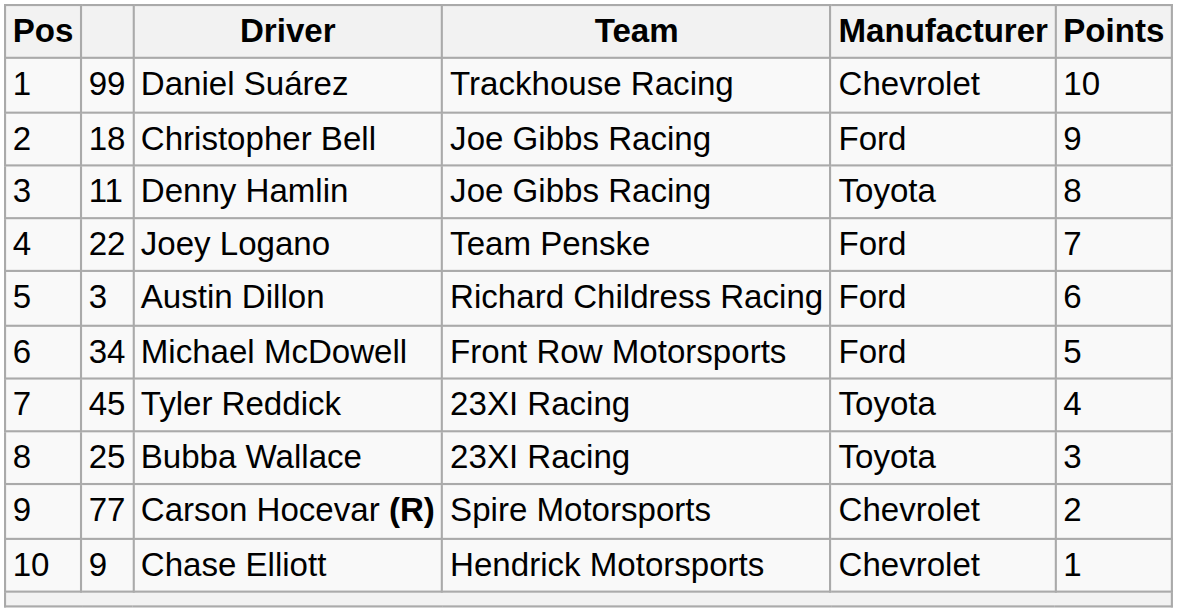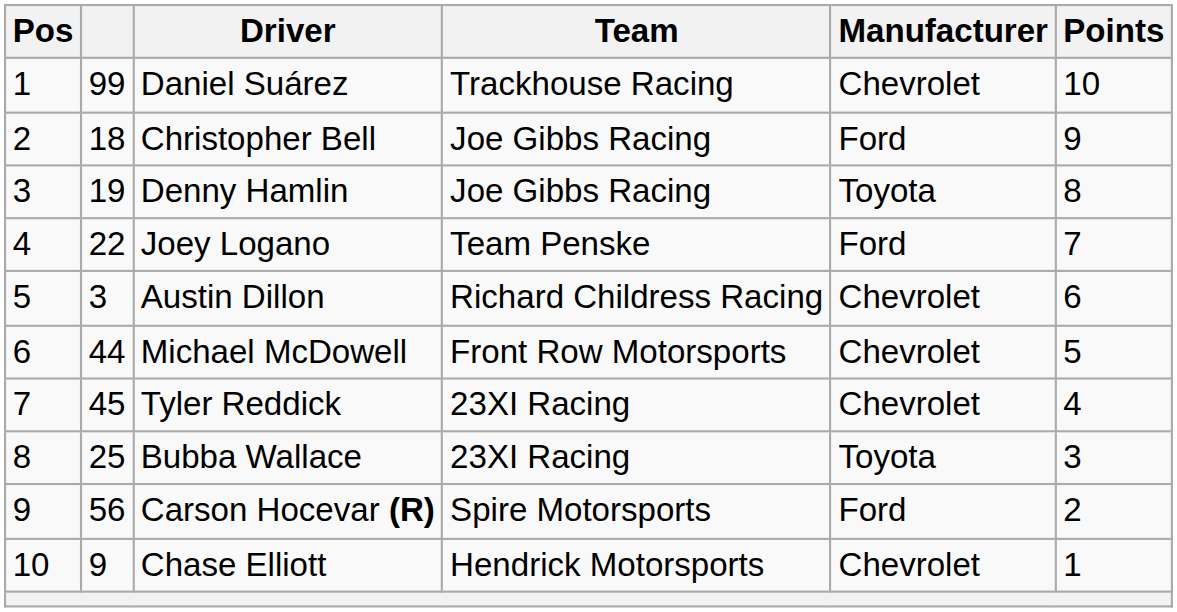Denny Hamlin | column 2: 11 -> 19
Austin Dillon | Manufacturer: Ford -> Chevrolet
Michael McDowell | column 2: 34 -> 44
Michael McDowell | Manufacturer: Ford -> Chevrolet
Tyler Reddick | Manufacturer: Toyota -> Chevrolet
Carson Hocevar (R) | column 2: 77 -> 56
Carson Hocevar (R) | Manufacturer: Chevrolet -> Ford
